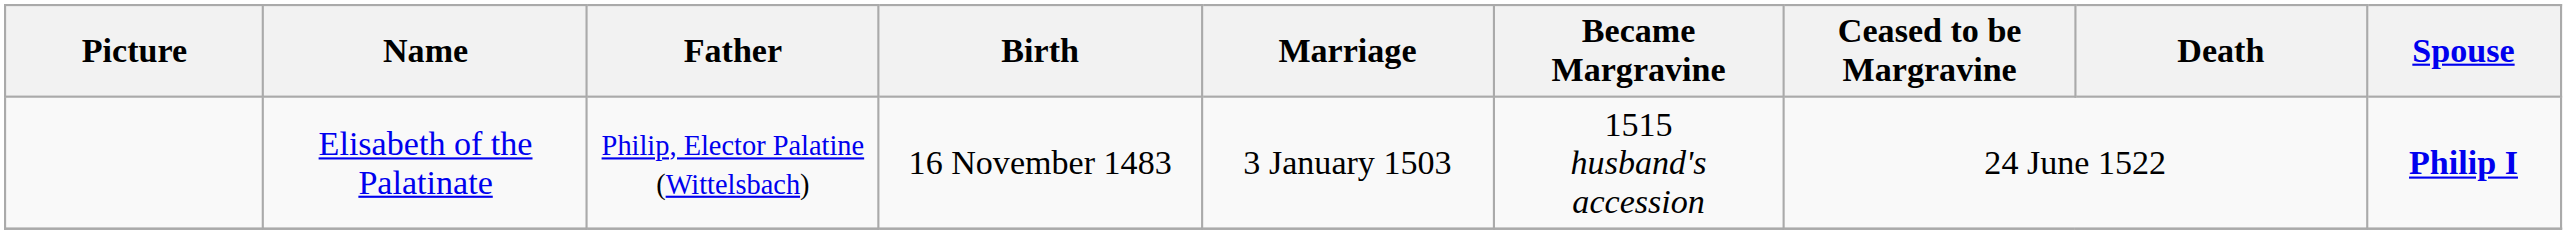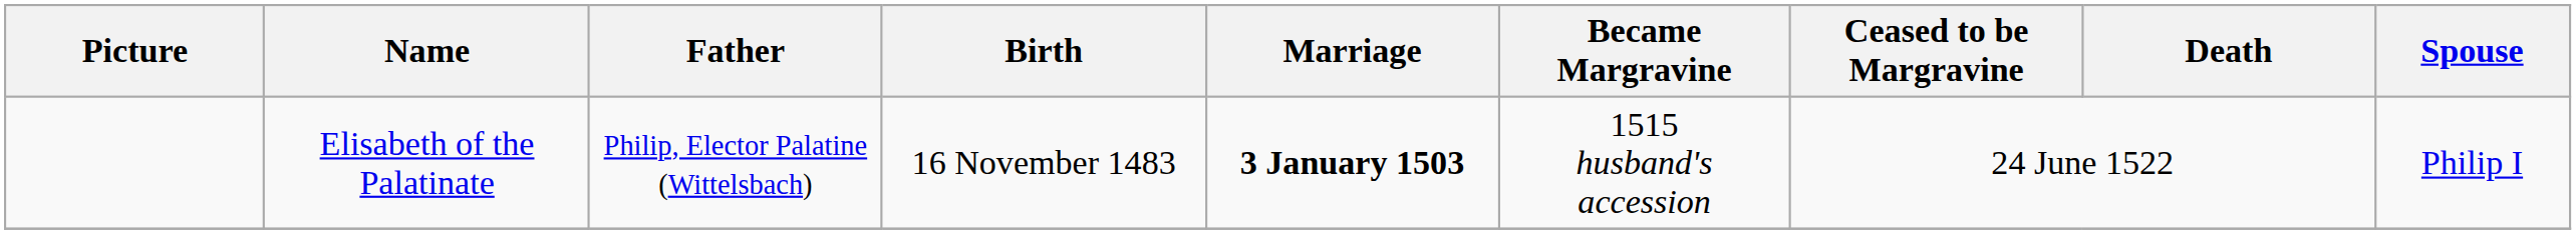Elisabeth of the Palatinate | Marriage: normal -> bold
Elisabeth of the Palatinate | Spouse: bold -> normal
